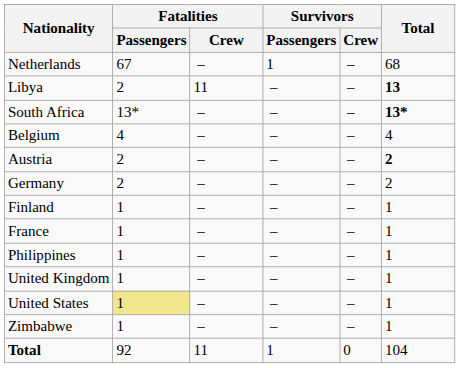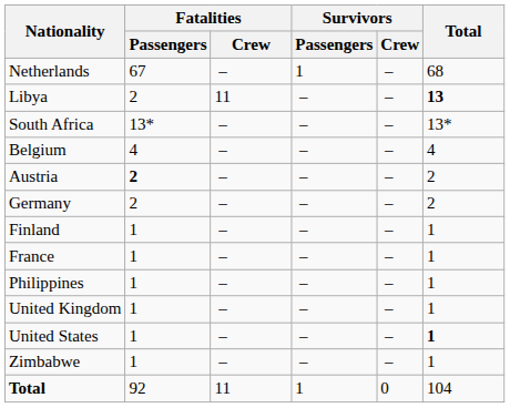South Africa | Total: bold -> normal
Austria | Fatalities / Passengers: normal -> bold
Austria | Total: bold -> normal
United States | Fatalities / Passengers: khaki background -> no background
United States | Total: normal -> bold
